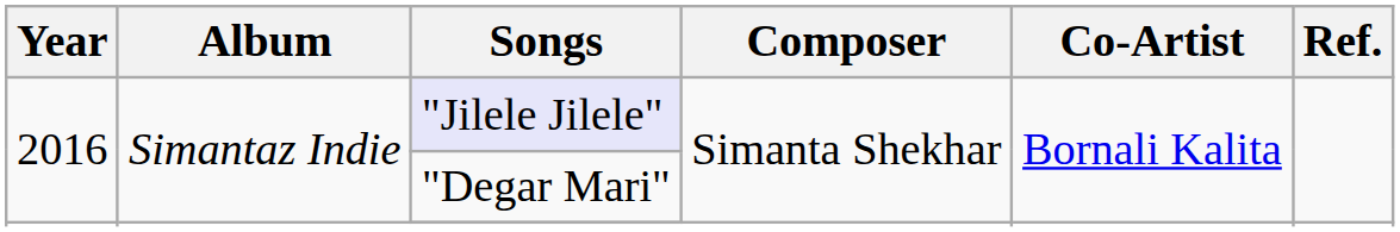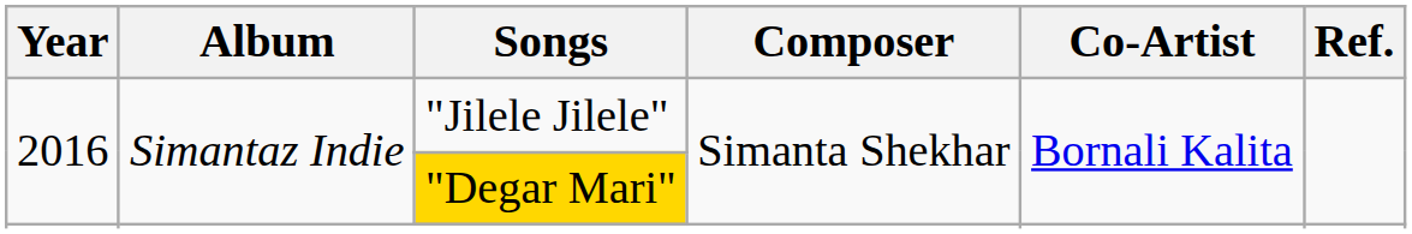"Jilele Jilele" | Songs: lavender background -> no background
"Degar Mari" | Songs: no background -> gold background
